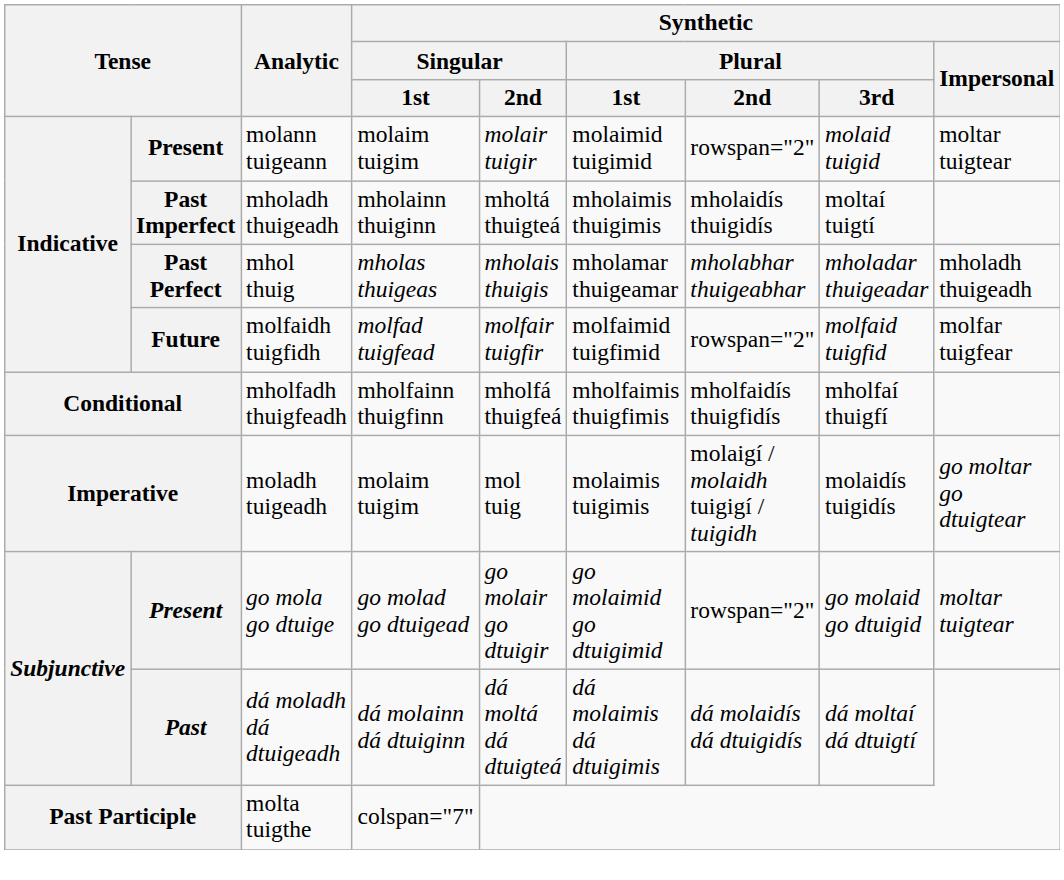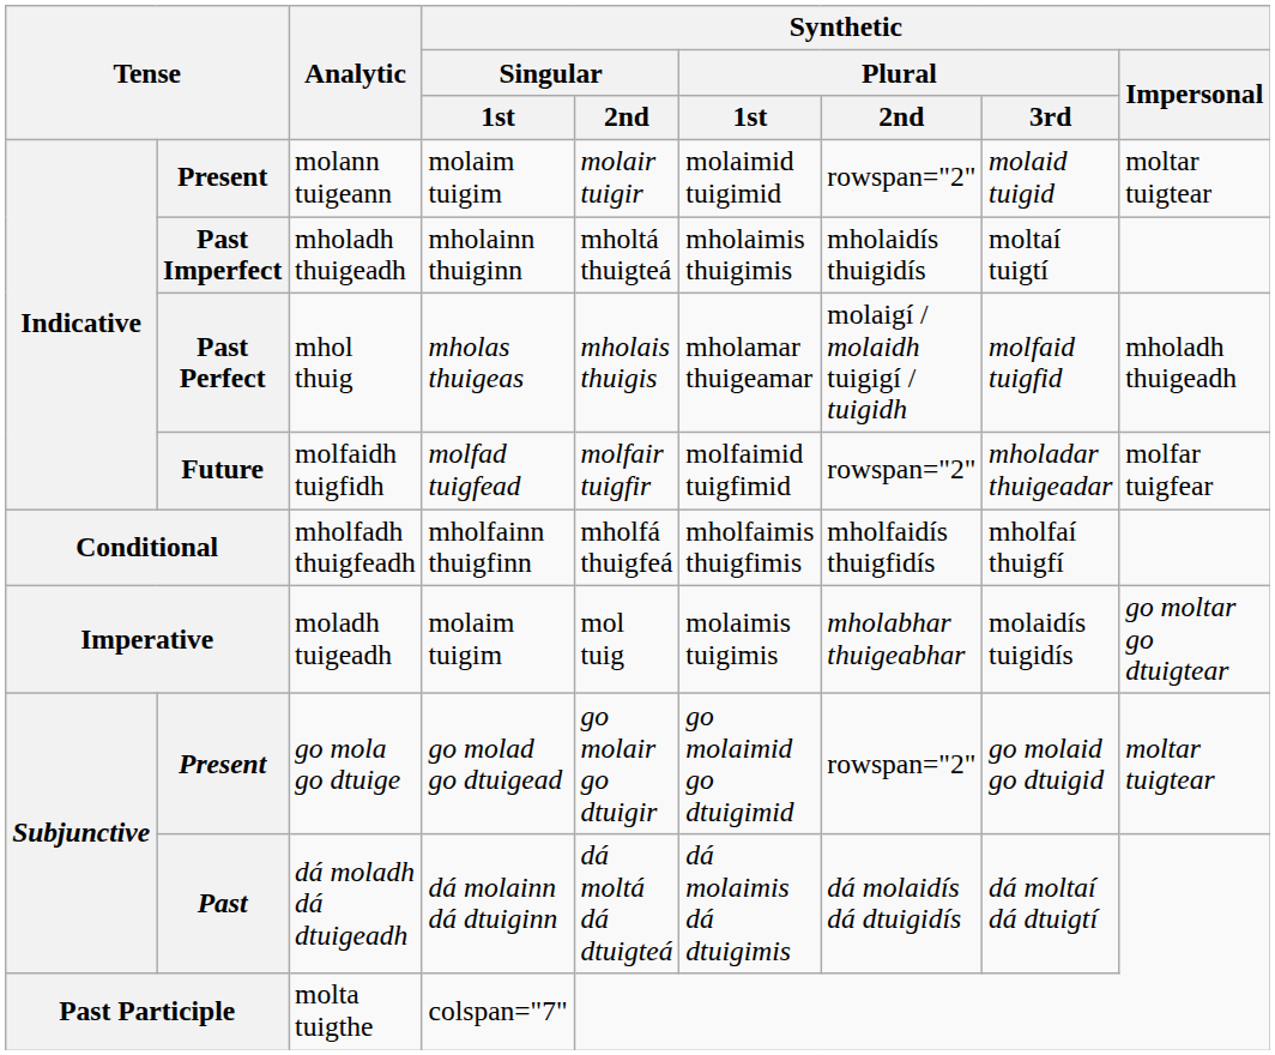mhol thuig | Synthetic / Plural / 2nd: mholabhar thuigeabhar -> molaigí / molaidh tuigigí / tuigidh
mhol thuig | Synthetic / Plural / 3rd: mholadar thuigeadar -> molfaid tuigfid
molfaidh tuigfidh | Synthetic / Plural / 3rd: molfaid tuigfid -> mholadar thuigeadar
moladh tuigeadh | Synthetic / Plural / 2nd: molaigí / molaidh tuigigí / tuigidh -> mholabhar thuigeabhar
